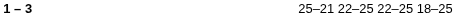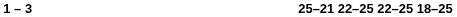row 1 | column 2: normal -> bold
